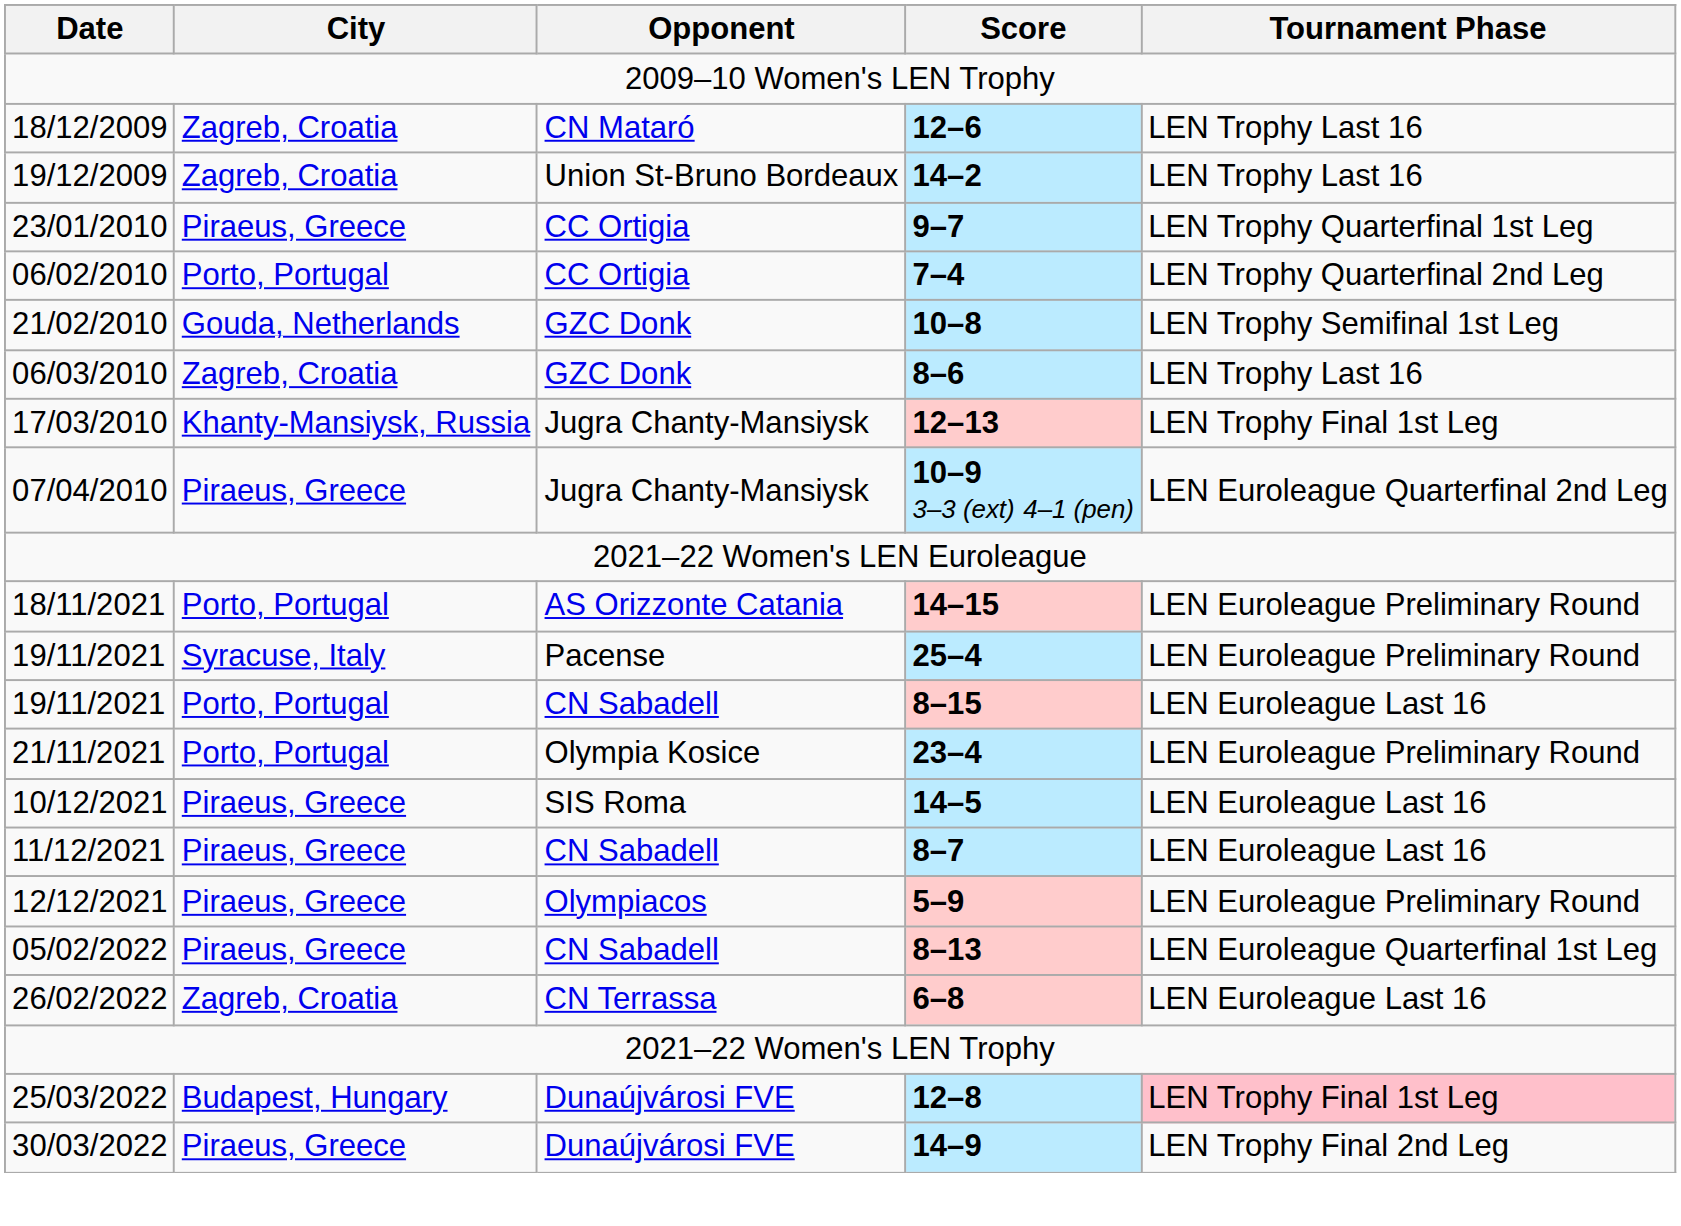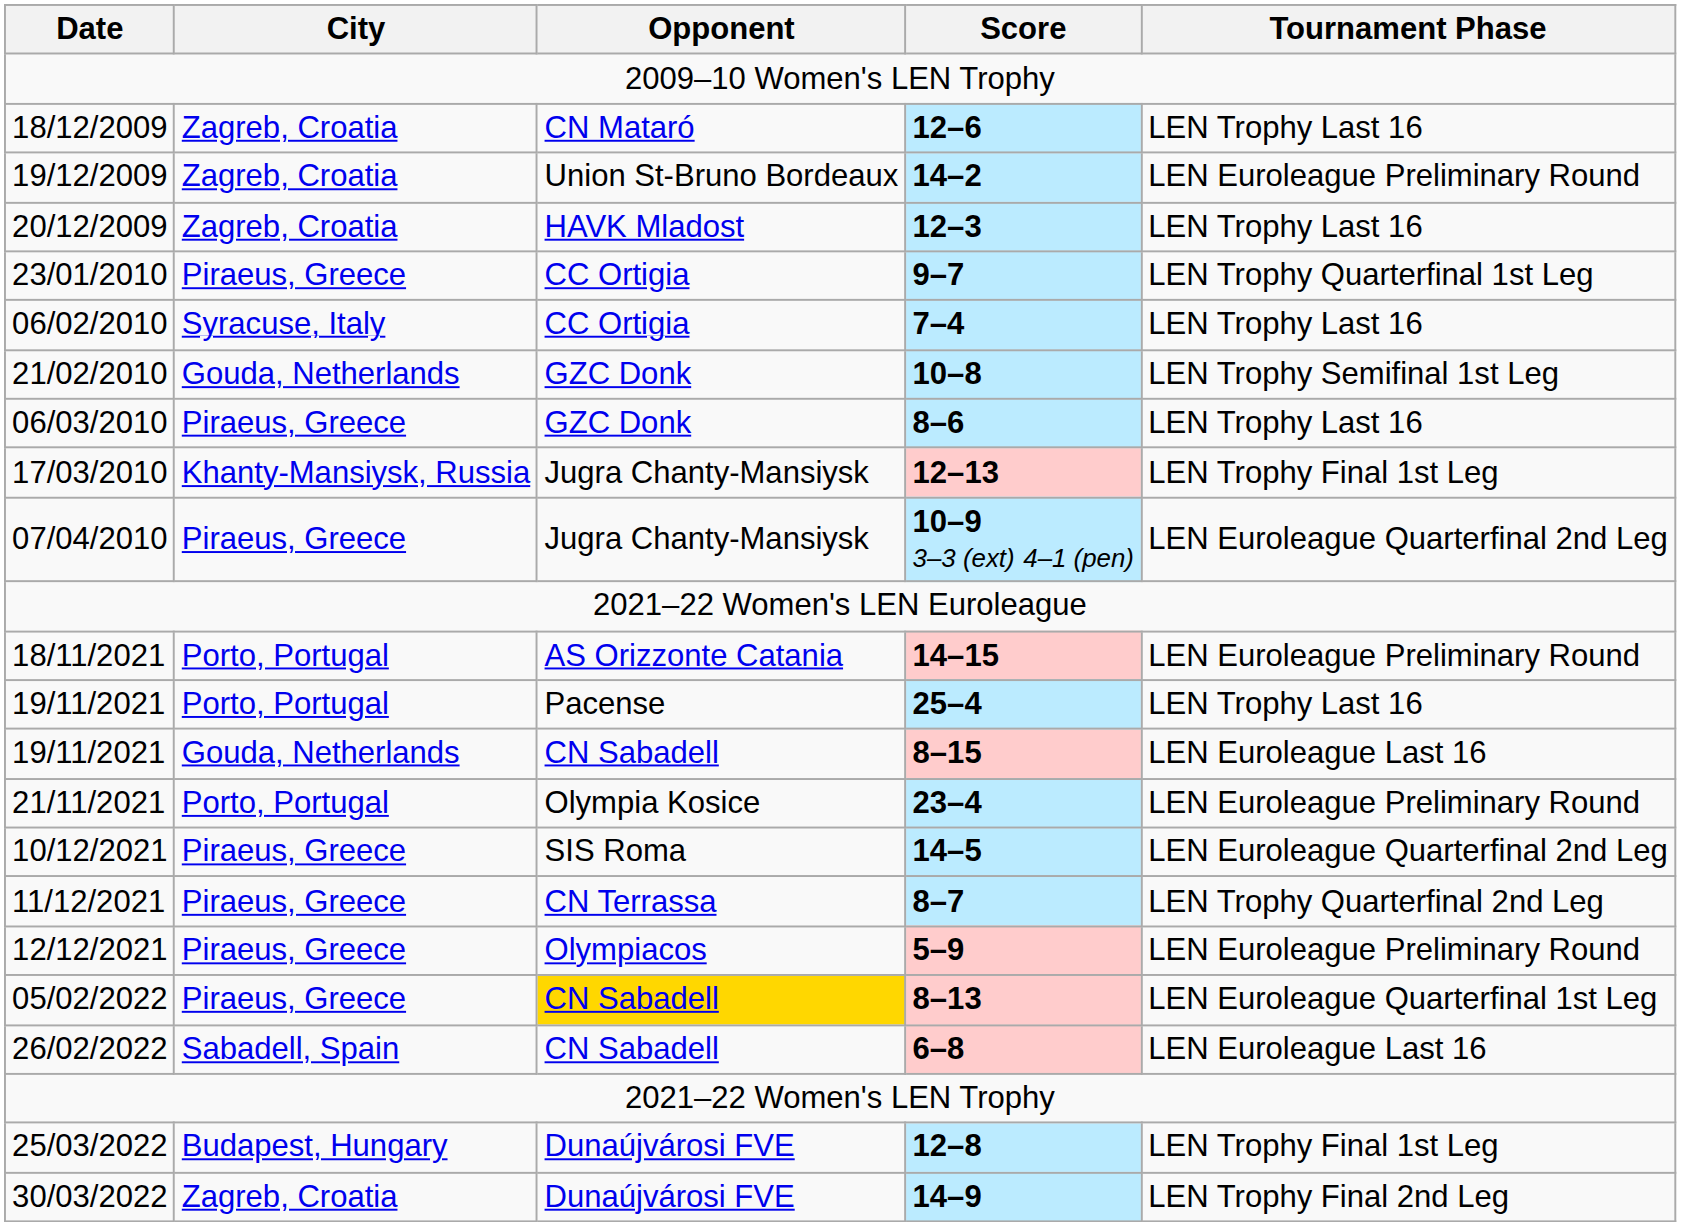14–2 | Tournament Phase: LEN Trophy Last 16 -> LEN Euroleague Preliminary Round
+ row: 20/12/2009 | Zagreb, Croatia | HAVK Mladost | 12–3 | LEN Trophy Last 16
7–4 | City: Porto, Portugal -> Syracuse, Italy
7–4 | Tournament Phase: LEN Trophy Quarterfinal 2nd Leg -> LEN Trophy Last 16
8–6 | City: Zagreb, Croatia -> Piraeus, Greece
25–4 | City: Syracuse, Italy -> Porto, Portugal
25–4 | Tournament Phase: LEN Euroleague Preliminary Round -> LEN Trophy Last 16
8–15 | City: Porto, Portugal -> Gouda, Netherlands
14–5 | Tournament Phase: LEN Euroleague Last 16 -> LEN Euroleague Quarterfinal 2nd Leg
8–7 | Opponent: CN Sabadell -> CN Terrassa
8–7 | Tournament Phase: LEN Euroleague Last 16 -> LEN Trophy Quarterfinal 2nd Leg
8–13 | Opponent: no background -> gold background
6–8 | City: Zagreb, Croatia -> Sabadell, Spain
6–8 | Opponent: CN Terrassa -> CN Sabadell
12–8 | Tournament Phase: pink background -> no background
14–9 | City: Piraeus, Greece -> Zagreb, Croatia
